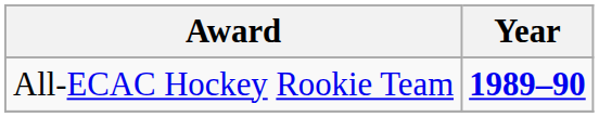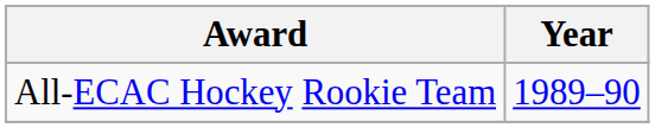row 2 | Year: bold -> normal
